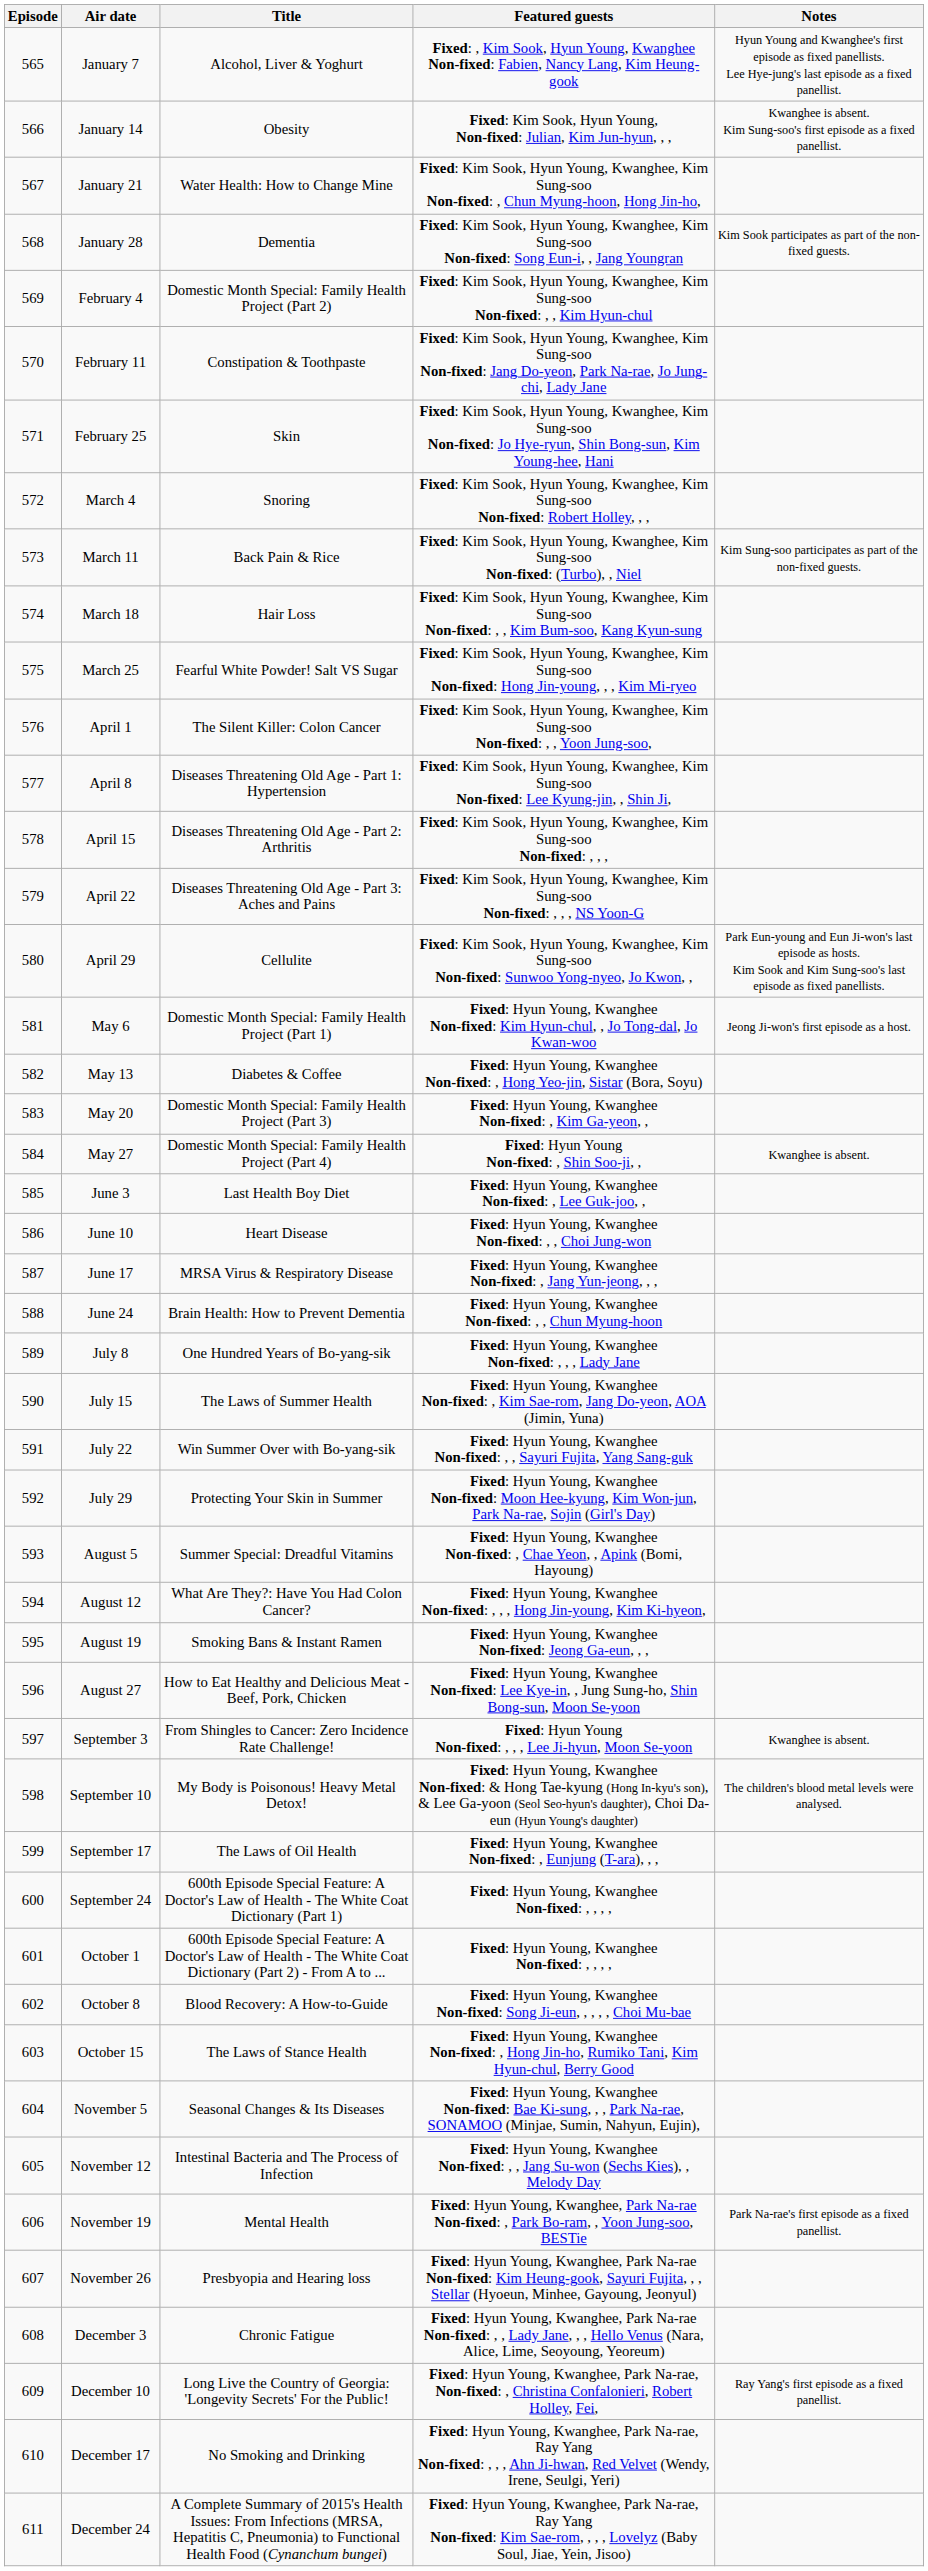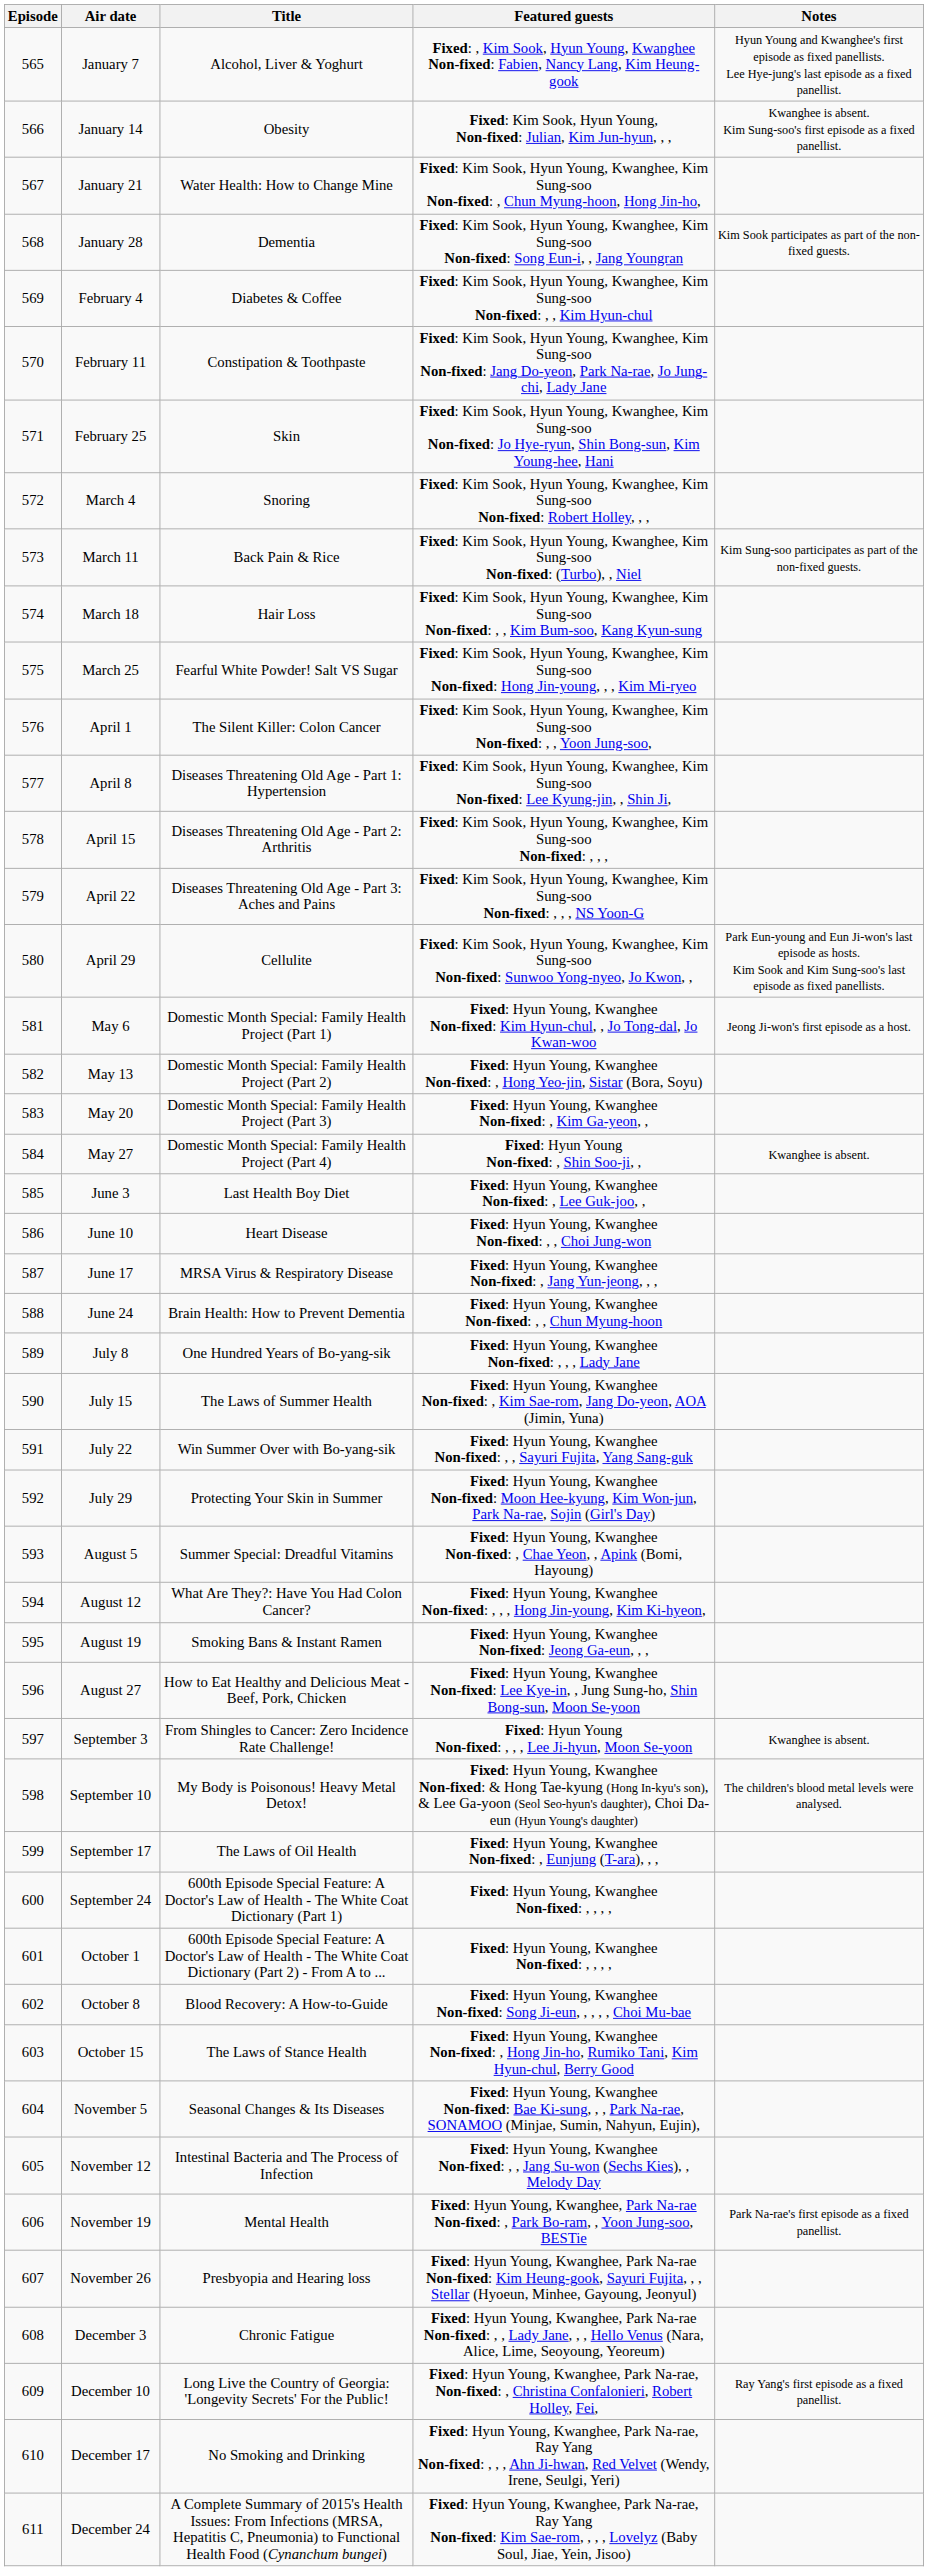February 4 | Title: Domestic Month Special: Family Health Project (Part 2) -> Diabetes & Coffee
May 13 | Title: Diabetes & Coffee -> Domestic Month Special: Family Health Project (Part 2)
